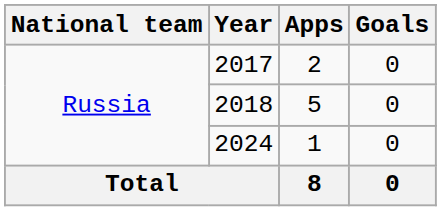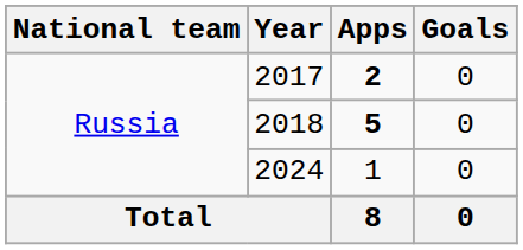2017 | Apps: normal -> bold
2018 | Apps: normal -> bold
